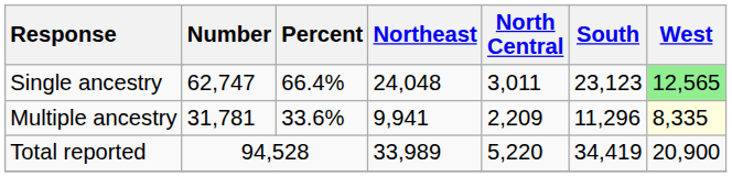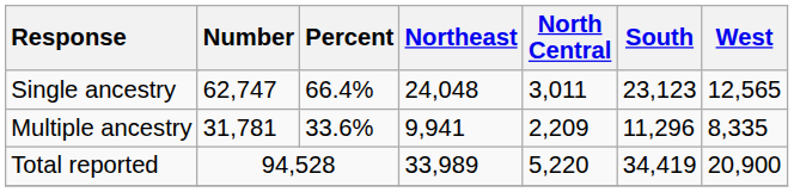Single ancestry | West: lightgreen background -> no background
Multiple ancestry | West: lightyellow background -> no background
